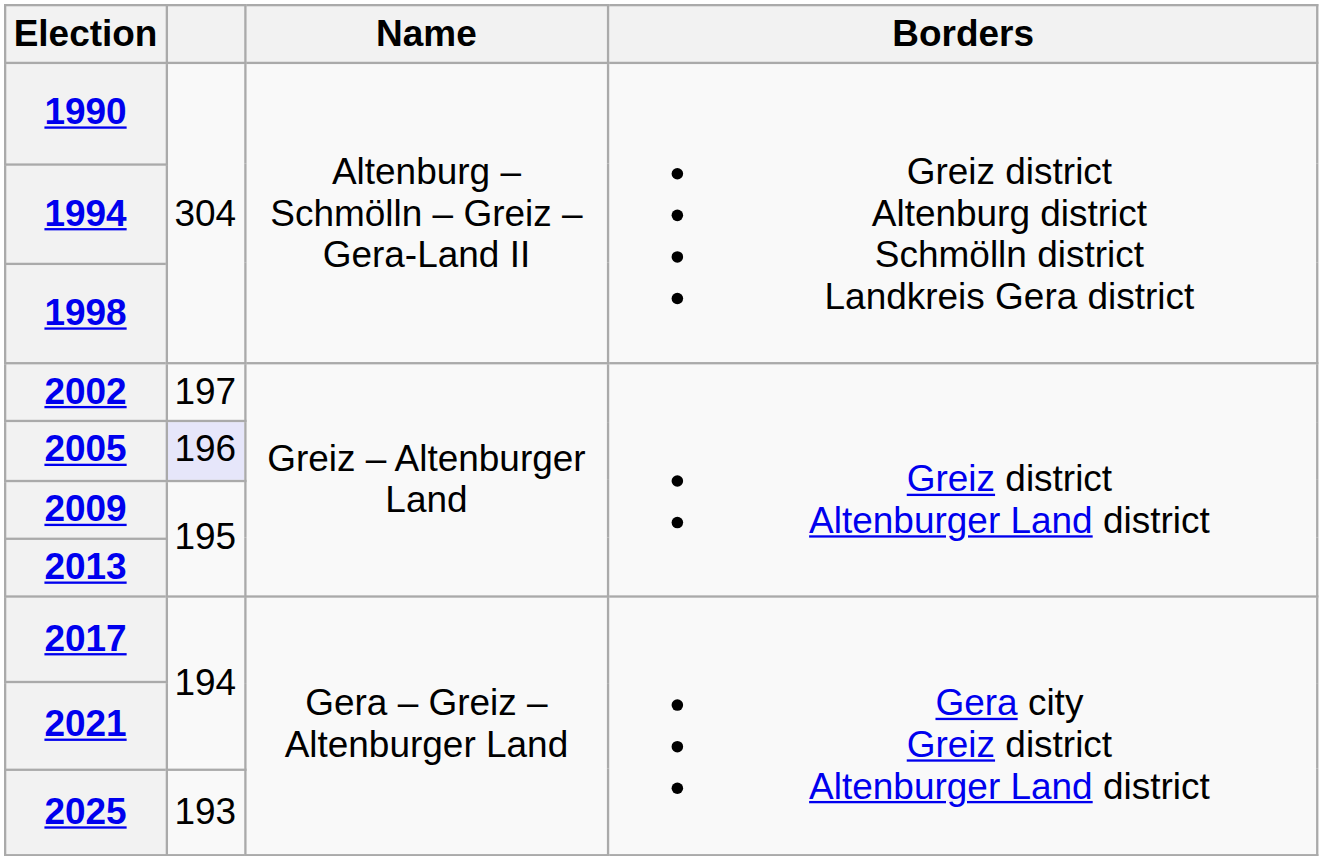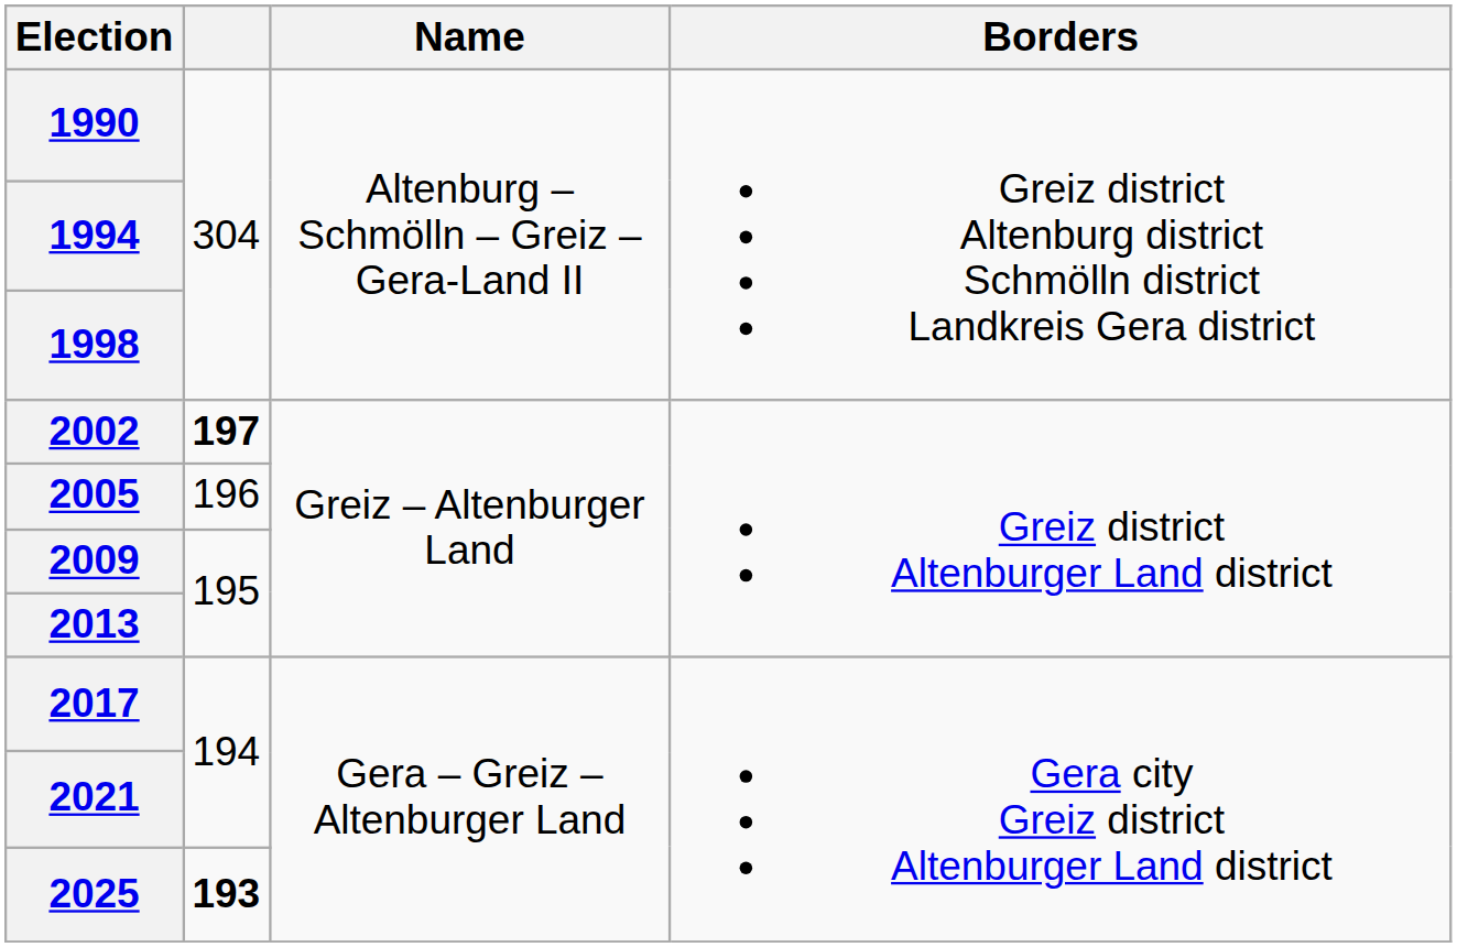2002 | column 2: normal -> bold
2005 | column 2: lavender background -> no background
2025 | column 2: normal -> bold
